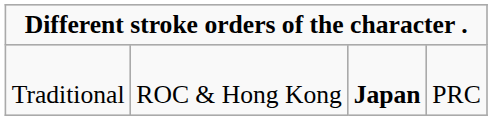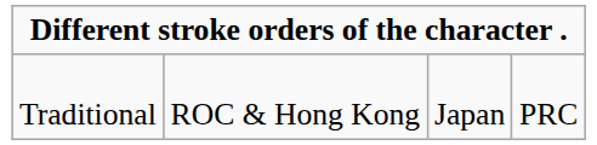Traditional | column 3: bold -> normal
